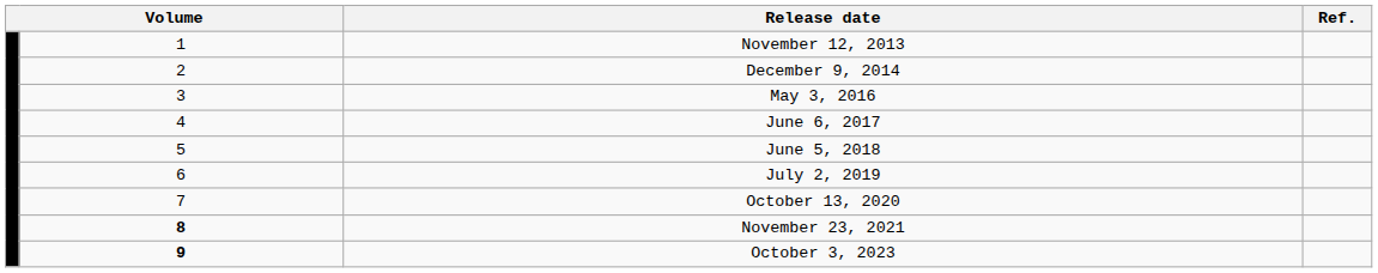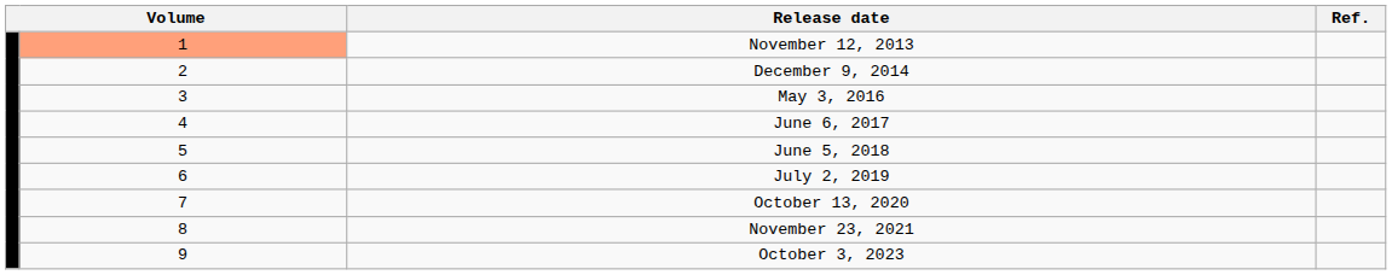November 12, 2013 | column 2: no background -> lightsalmon background
November 23, 2021 | column 2: bold -> normal
October 3, 2023 | column 2: bold -> normal
